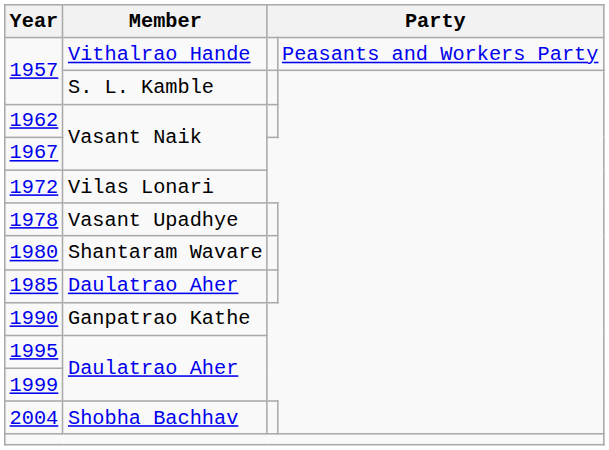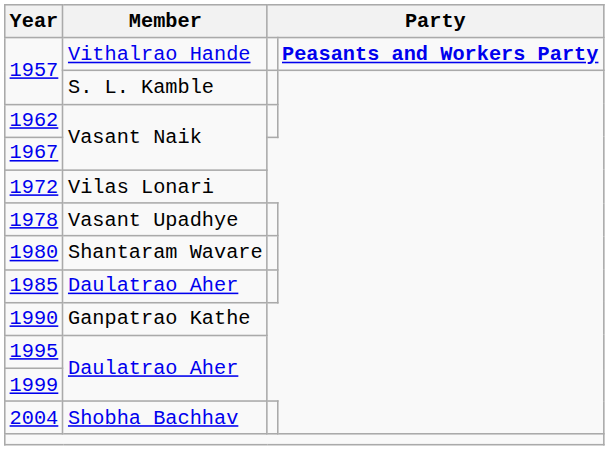1957 / Vithalrao Hande | column 4: normal -> bold
